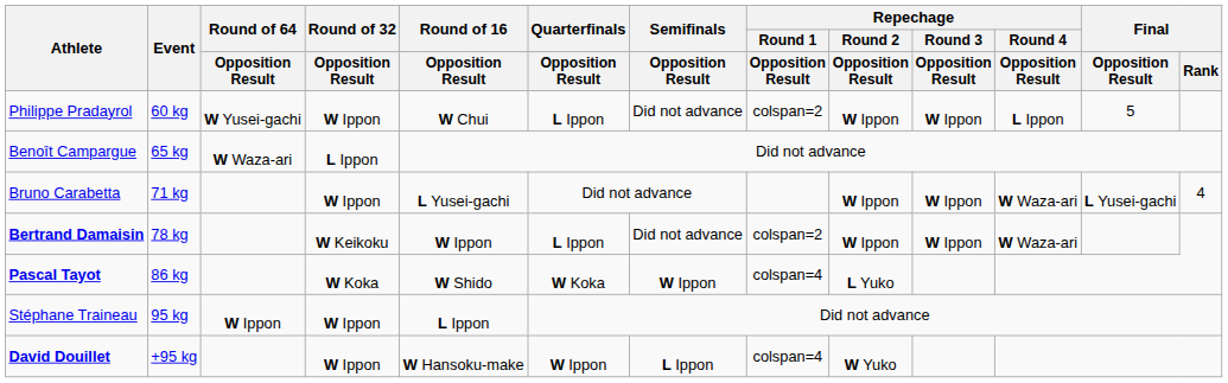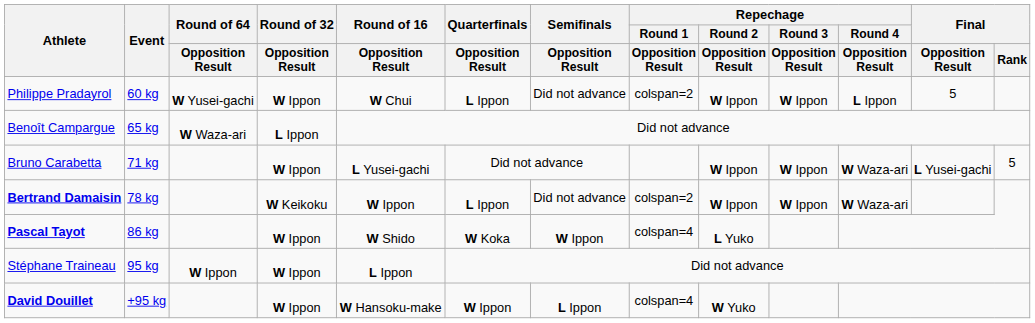Bruno Carabetta | Final / Rank: 4 -> 5
Pascal Tayot | Round of 32 / Opposition Result: W Koka -> W Ippon
